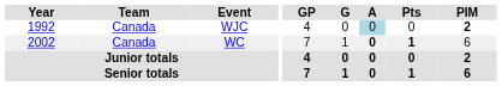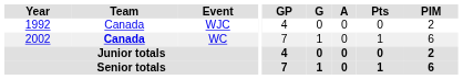WJC | A: lightblue background -> no background
WJC | PIM: bold -> normal
WC | Team: normal -> bold
WC | A: bold -> normal
WC | Pts: bold -> normal
